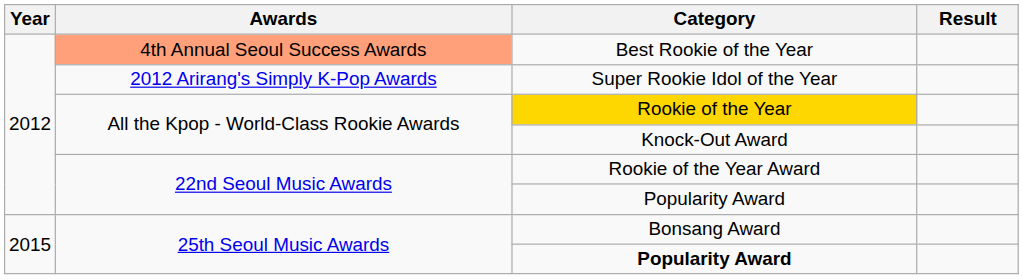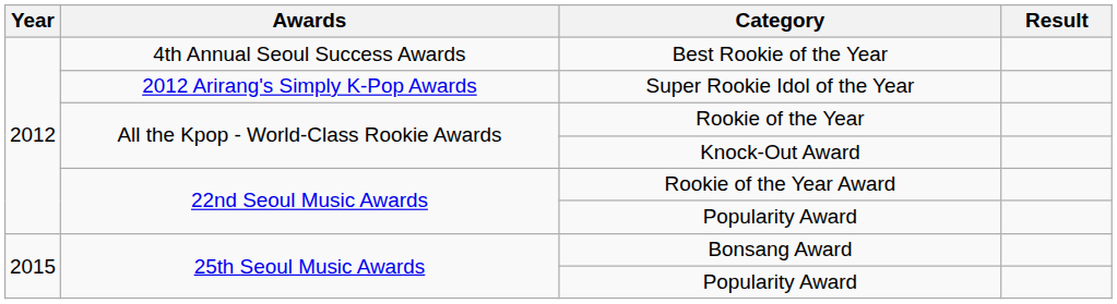Best Rookie of the Year | Awards: lightsalmon background -> no background
Rookie of the Year | Category: gold background -> no background
25th Seoul Music Awards / Popularity Award | Category: bold -> normal
